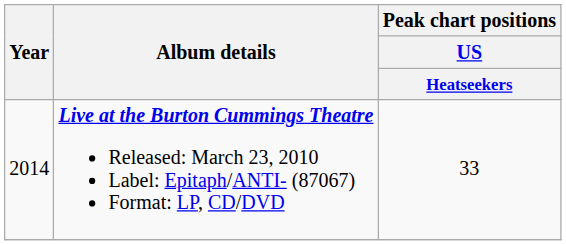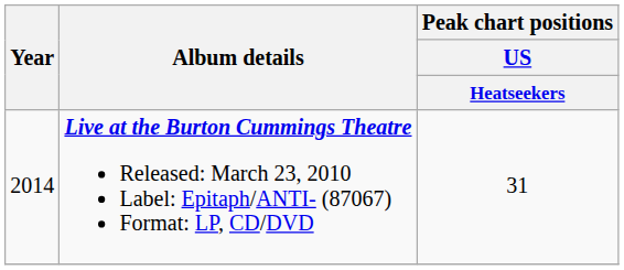row 4 | Peak chart positions / US / Heatseekers: 33 -> 31
